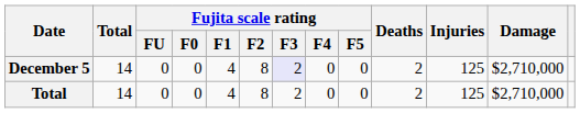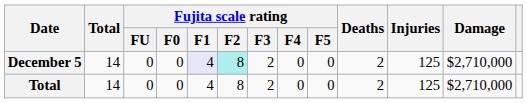December 5 | Fujita scale rating / F1: no background -> lavender background
December 5 | Fujita scale rating / F2: no background -> paleturquoise background
December 5 | Fujita scale rating / F3: lavender background -> no background
